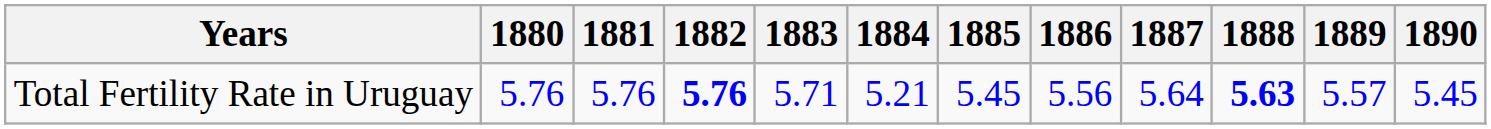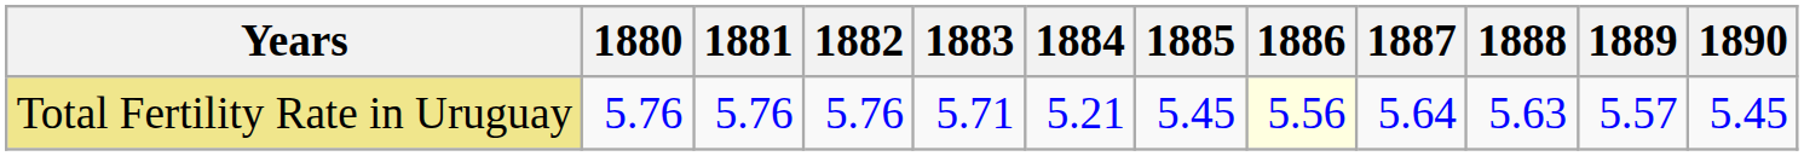row 2 | Years: no background -> khaki background
row 2 | 1882: bold -> normal
row 2 | 1886: no background -> lightyellow background
row 2 | 1888: bold -> normal
